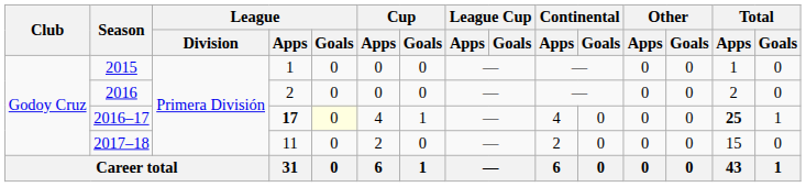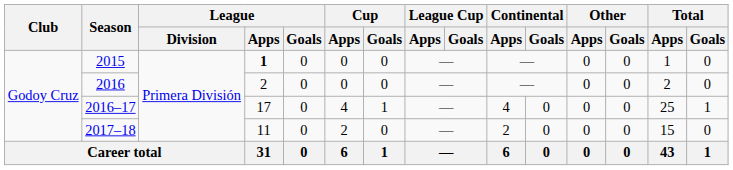2015 | League / Apps: normal -> bold
2016–17 | League / Apps: bold -> normal
2016–17 | League / Goals: lightyellow background -> no background
2016–17 | Total / Apps: bold -> normal
